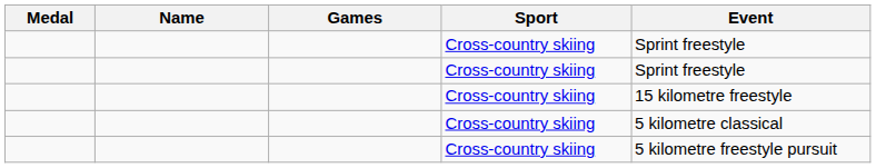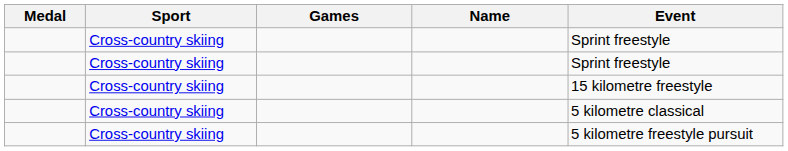columns swapped: Name <-> Sport
